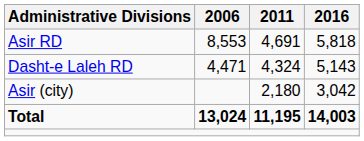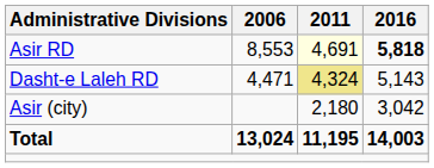Asir RD | 2011: no background -> lightyellow background
Asir RD | 2016: normal -> bold
Dasht-e Laleh RD | 2011: no background -> khaki background
